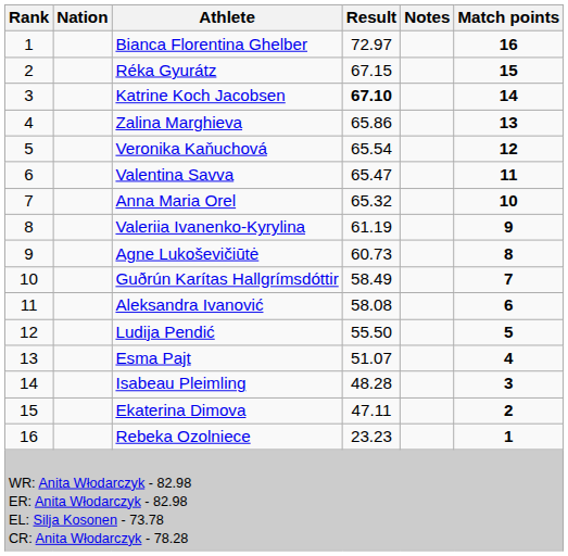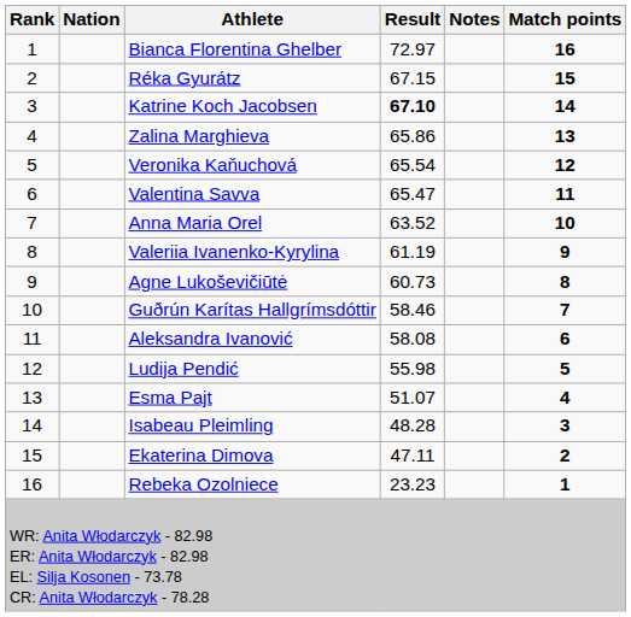Anna Maria Orel | Result: 65.32 -> 63.52
Guðrún Karítas Hallgrímsdóttir | Result: 58.49 -> 58.46
Ludija Pendić | Result: 55.50 -> 55.98
